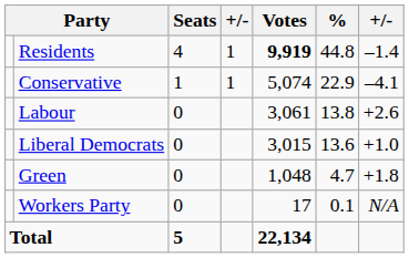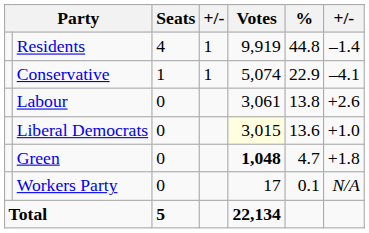Residents | Votes: bold -> normal
Liberal Democrats | Votes: no background -> lightyellow background
Green | Votes: normal -> bold
